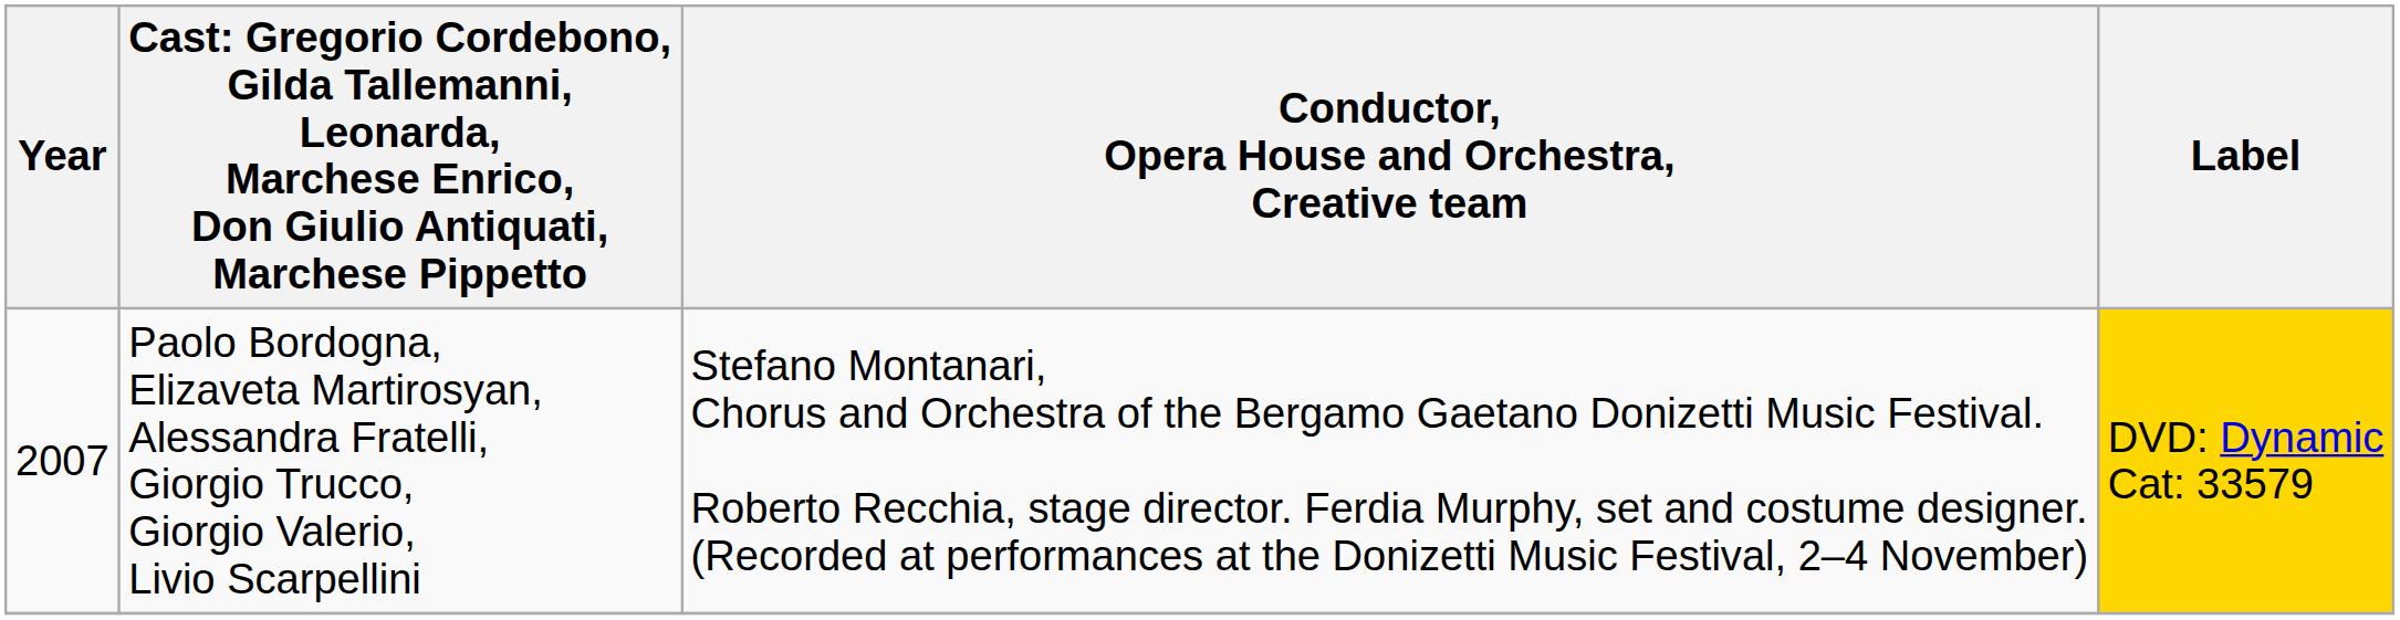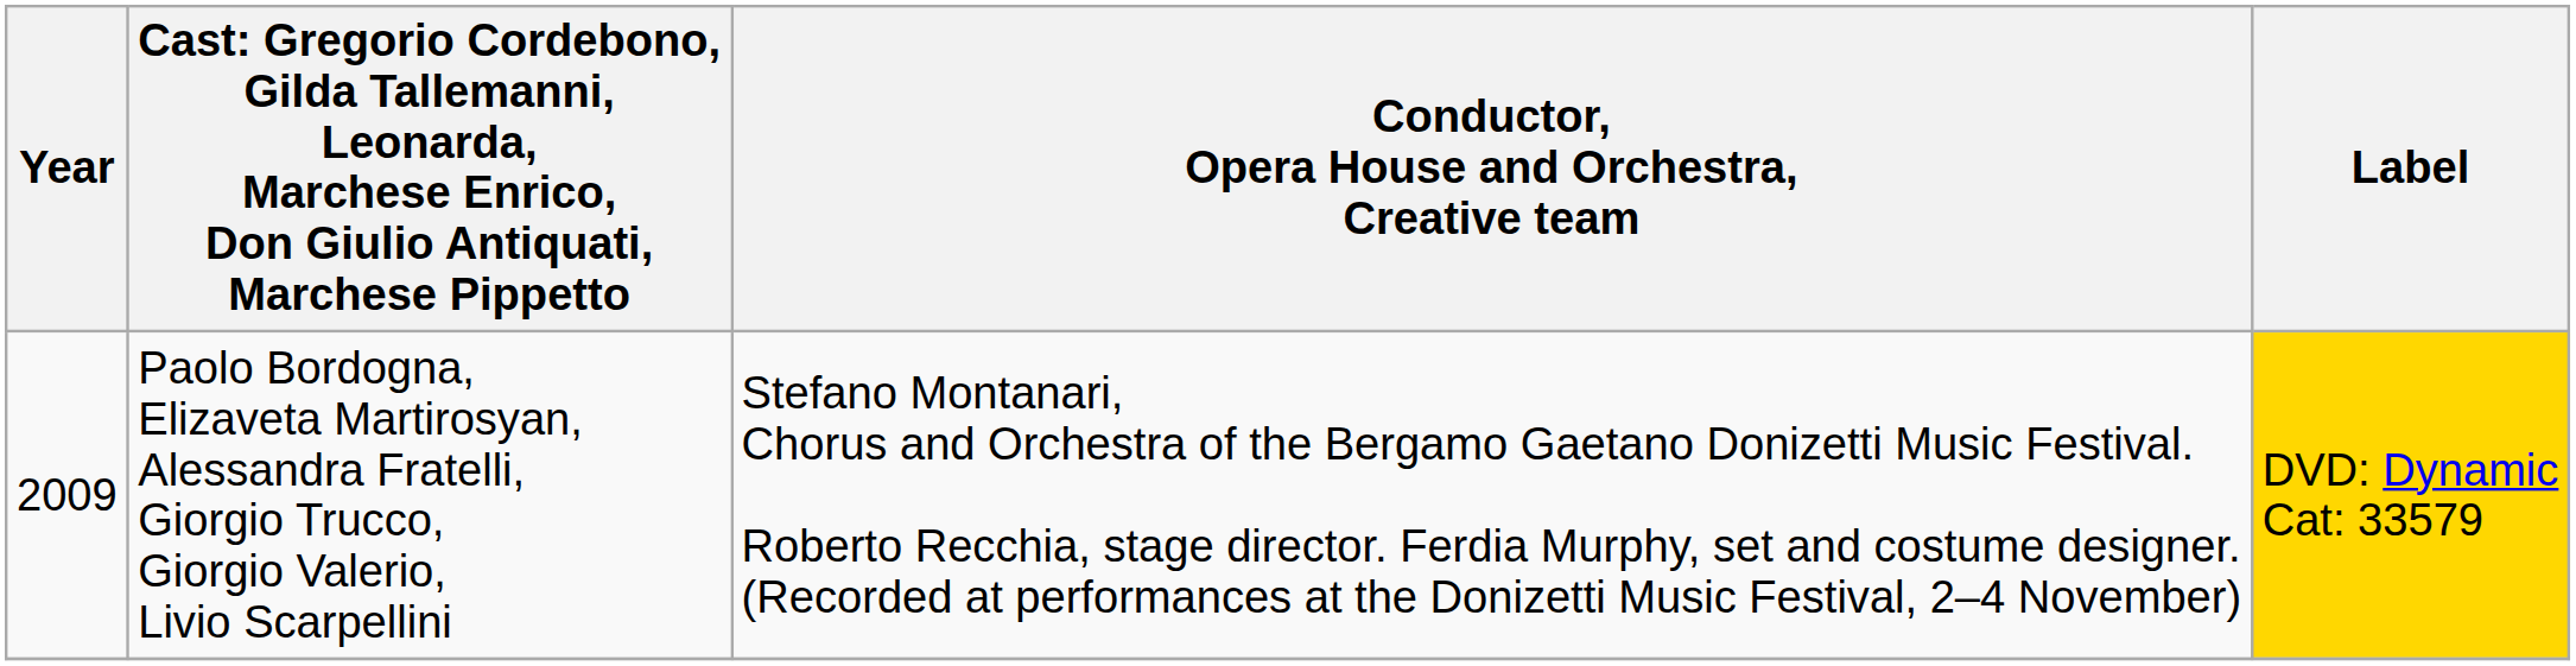row 2 | Year: 2007 -> 2009
